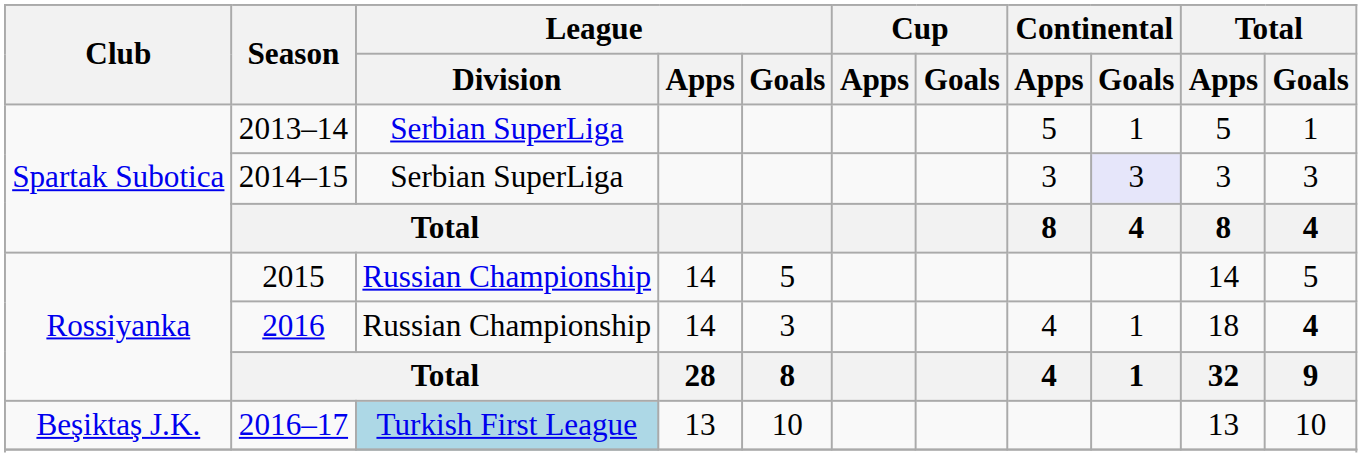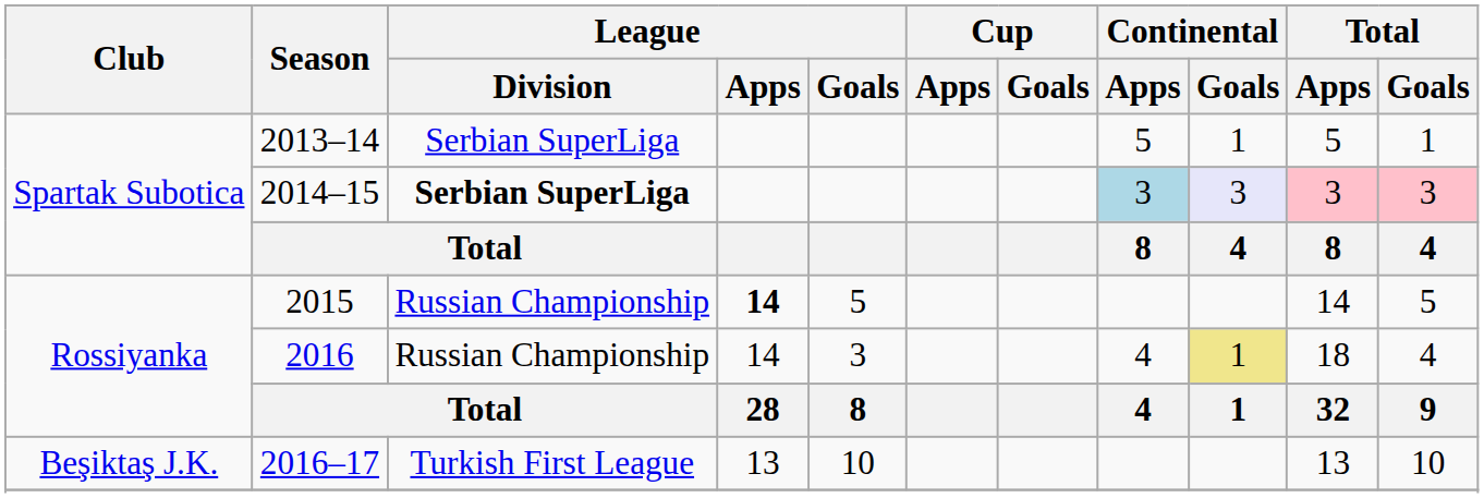2014–15 | League / Division: normal -> bold
2014–15 | Continental / Apps: no background -> lightblue background
2014–15 | Total / Apps: no background -> pink background
2014–15 | Total / Goals: no background -> pink background
2015 | League / Apps: normal -> bold
2016 | Continental / Goals: no background -> khaki background
2016 | Total / Goals: bold -> normal
2016–17 | League / Division: lightblue background -> no background
